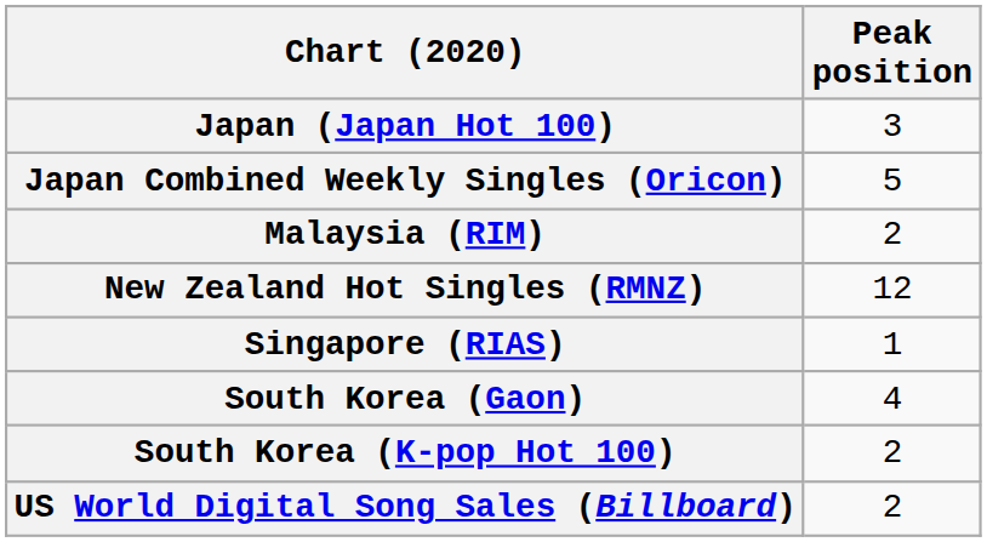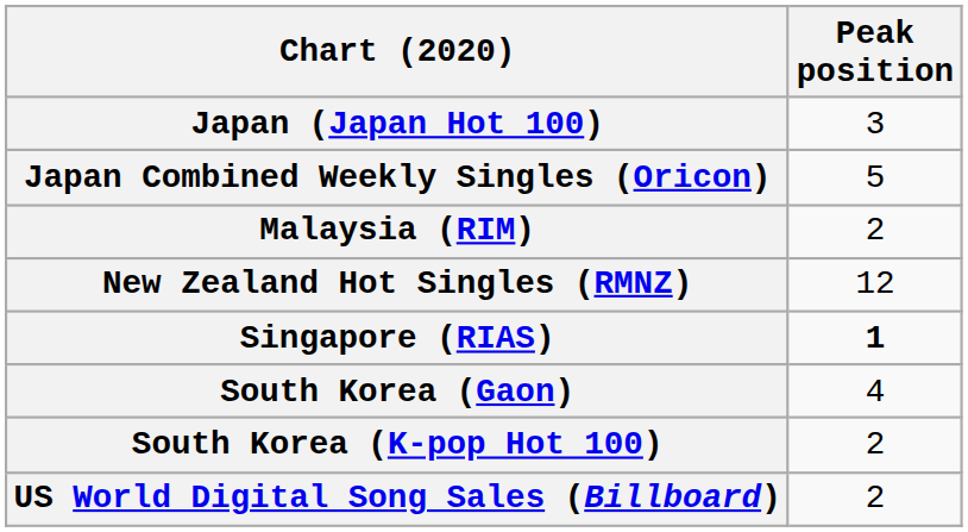Singapore (RIAS) | Peak position: normal -> bold
